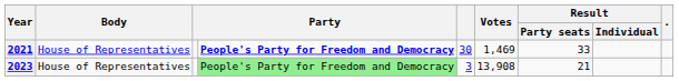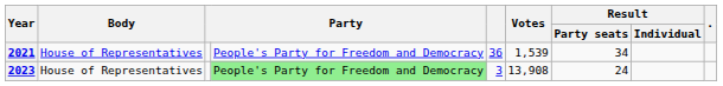2021 | column 4: bold -> normal
2021 | column 5: 30 -> 36
2021 | Votes: 1,469 -> 1,539
2021 | Result / Party seats: 33 -> 34
2023 | Result / Party seats: 21 -> 24
